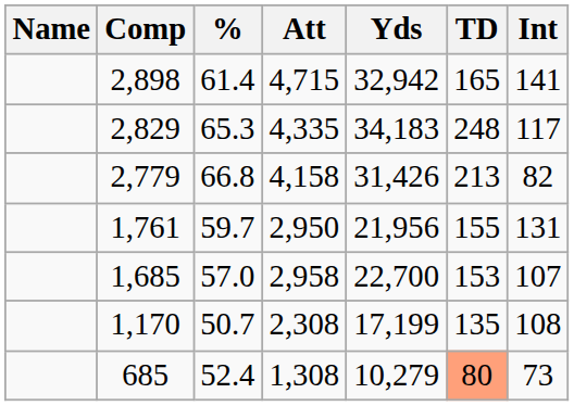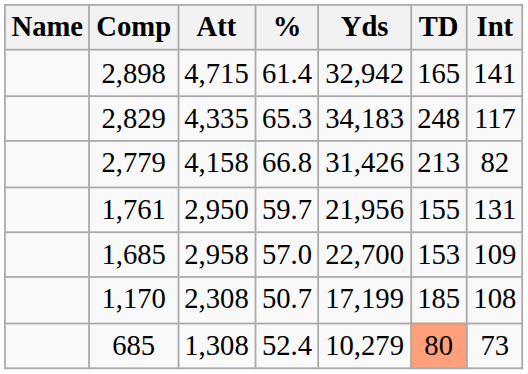columns swapped: Att <-> %
1,685 | Int: 107 -> 109
1,170 | TD: 135 -> 185
